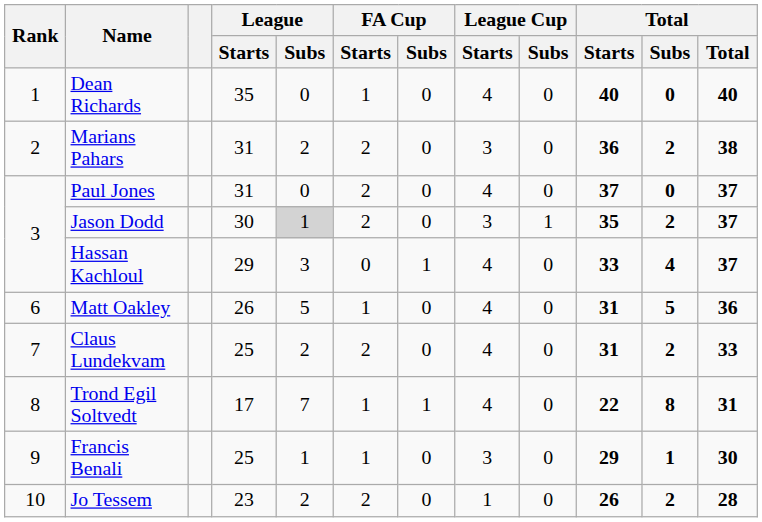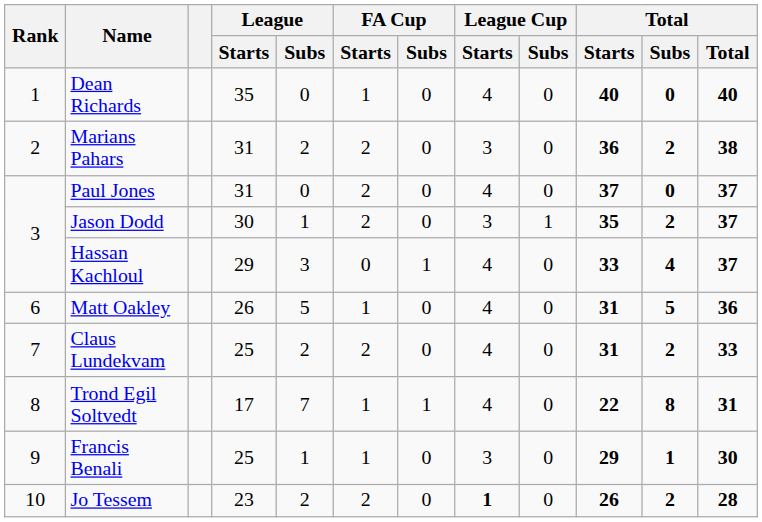Jason Dodd | League / Subs: lightgrey background -> no background
Jo Tessem | League Cup / Starts: normal -> bold
